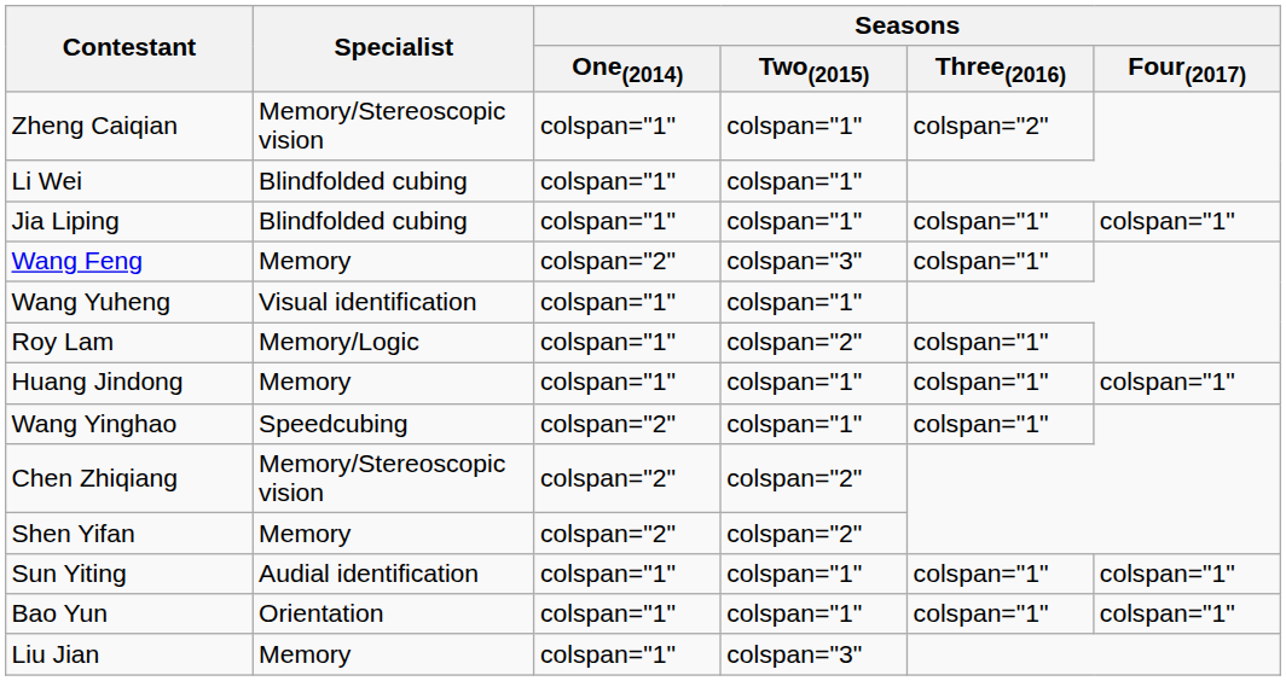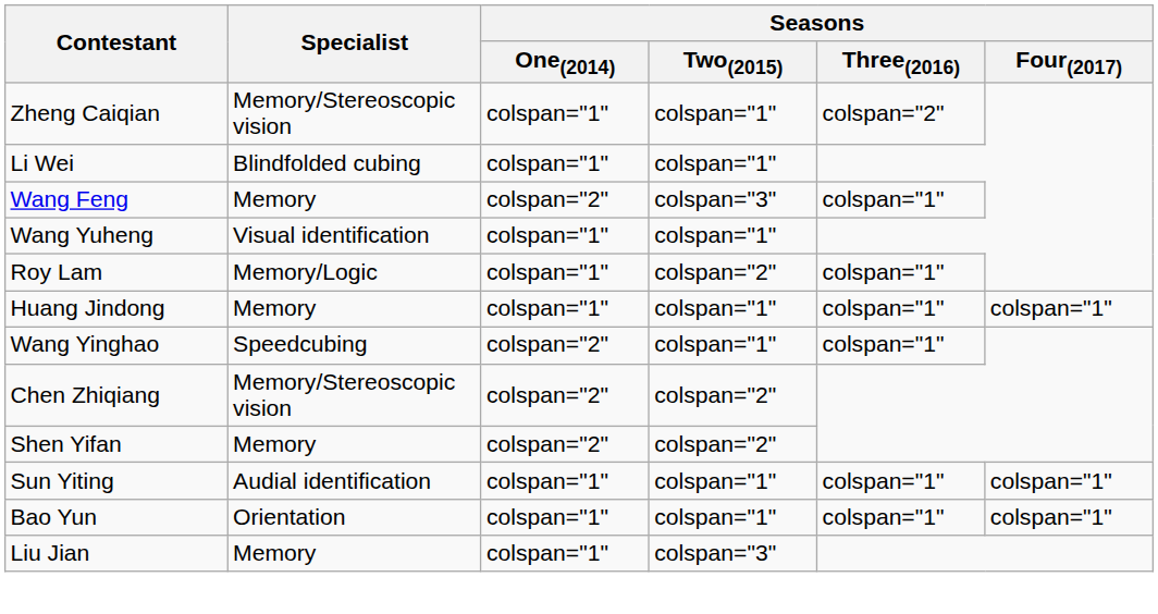- row: Jia Liping | Blindfolded cubing | colspan="1" | colspan="1" | colspan="1" | colspan="1"
